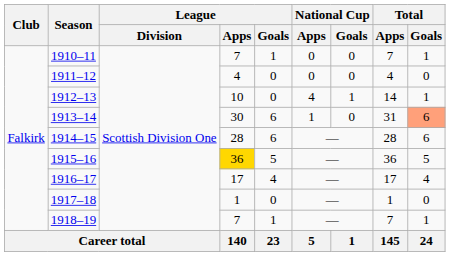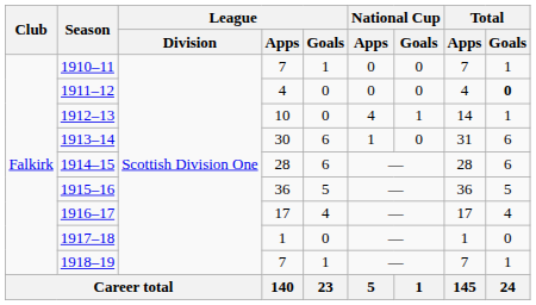1911–12 | Total / Goals: normal -> bold
1913–14 | Total / Goals: lightsalmon background -> no background
1915–16 | League / Apps: gold background -> no background
